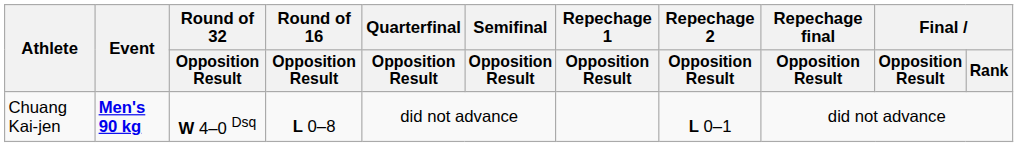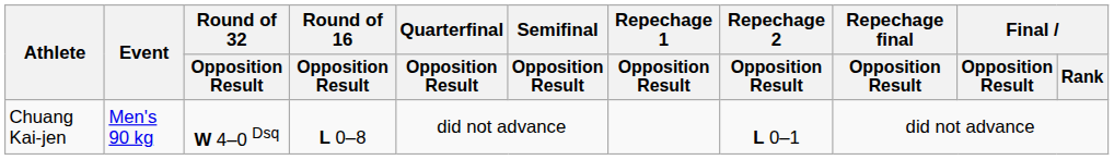Chuang Kai-jen | Event: bold -> normal
